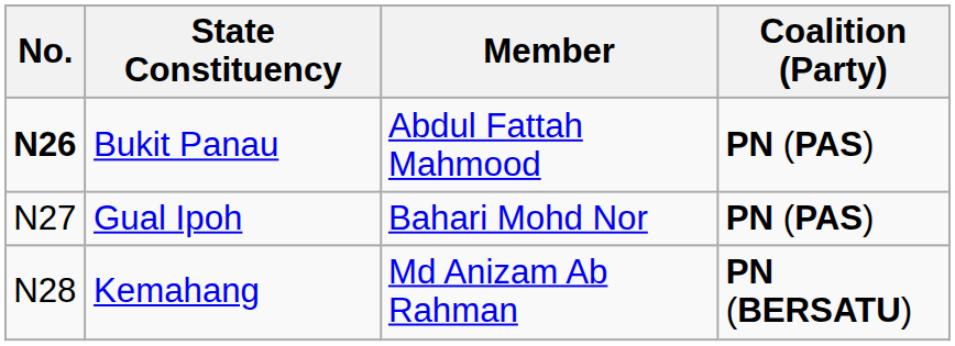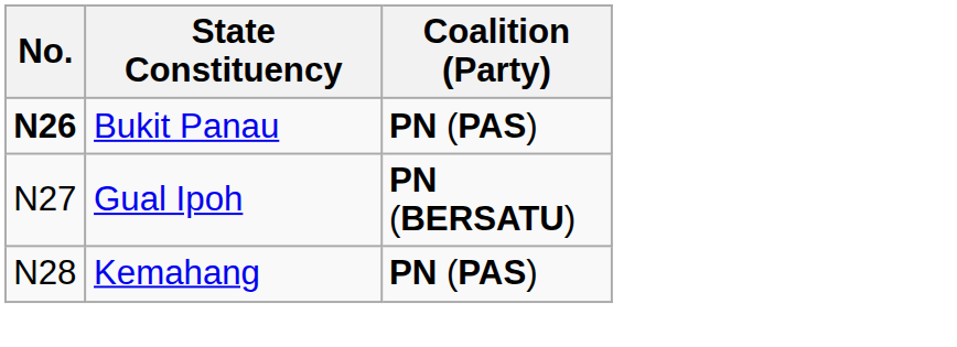- column: Member | Abdul Fattah Mahmood | Bahari Mohd Nor | Md Anizam Ab Rahman
Gual Ipoh | Coalition (Party): PN (PAS) -> PN (BERSATU)
Kemahang | Coalition (Party): PN (BERSATU) -> PN (PAS)
